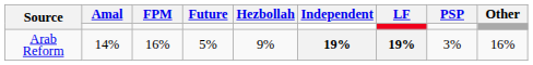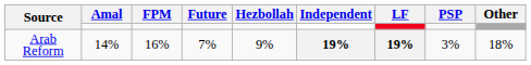Arab Reform | Future: 5% -> 7%
Arab Reform | Other: 16% -> 18%
